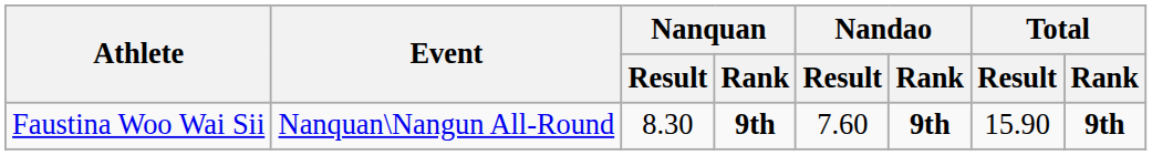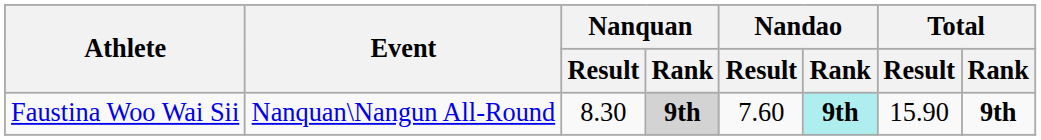row 3 | Nanquan / Rank: no background -> lightgrey background
row 3 | Nandao / Rank: no background -> paleturquoise background
